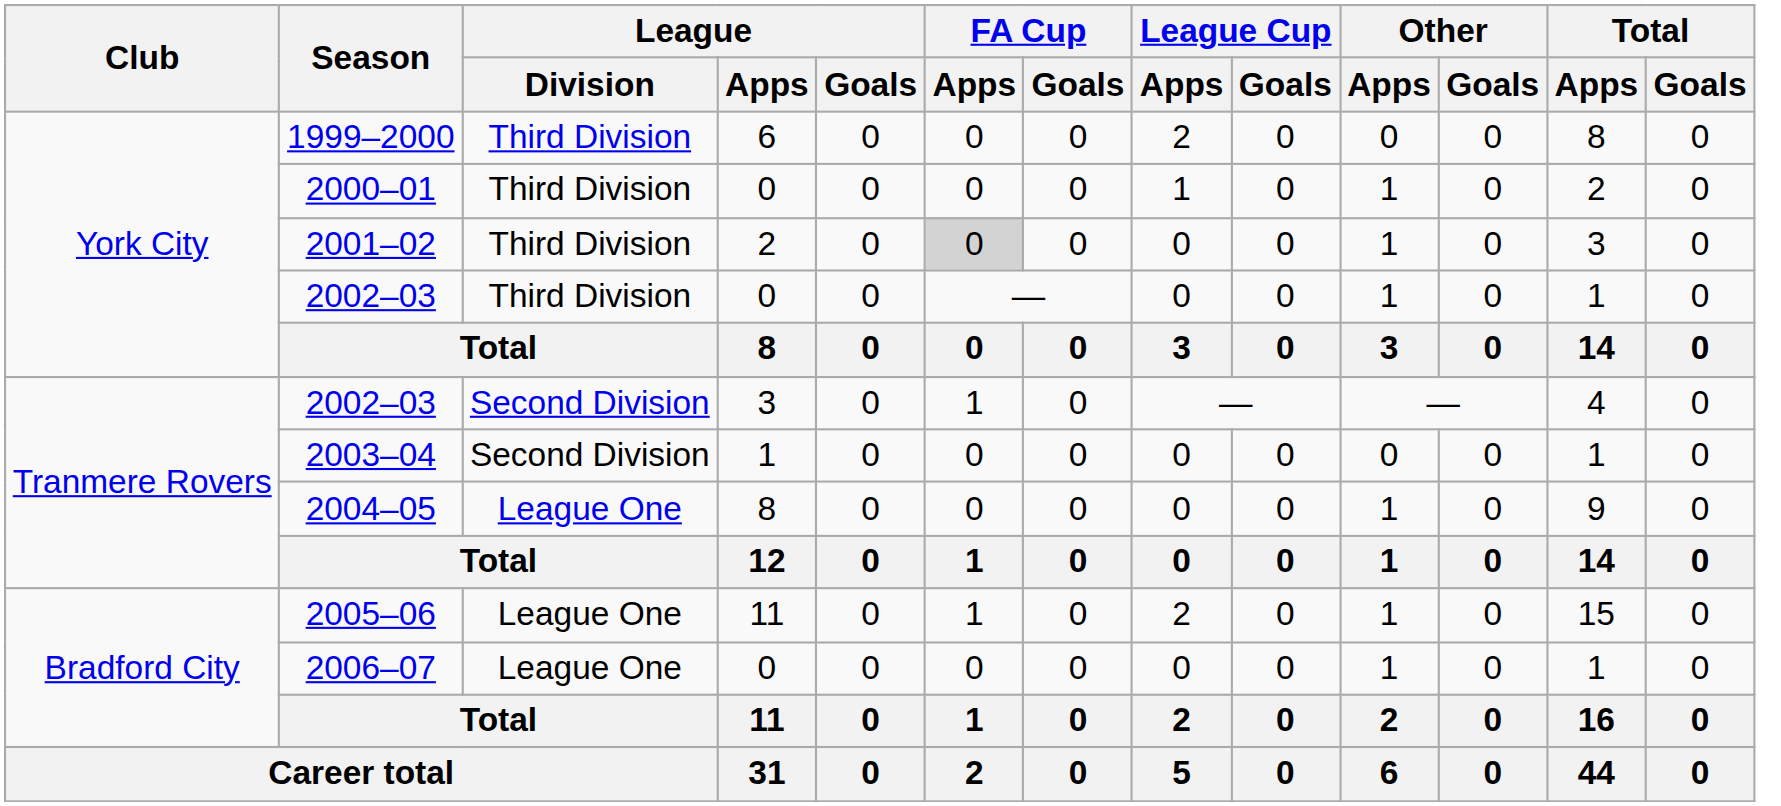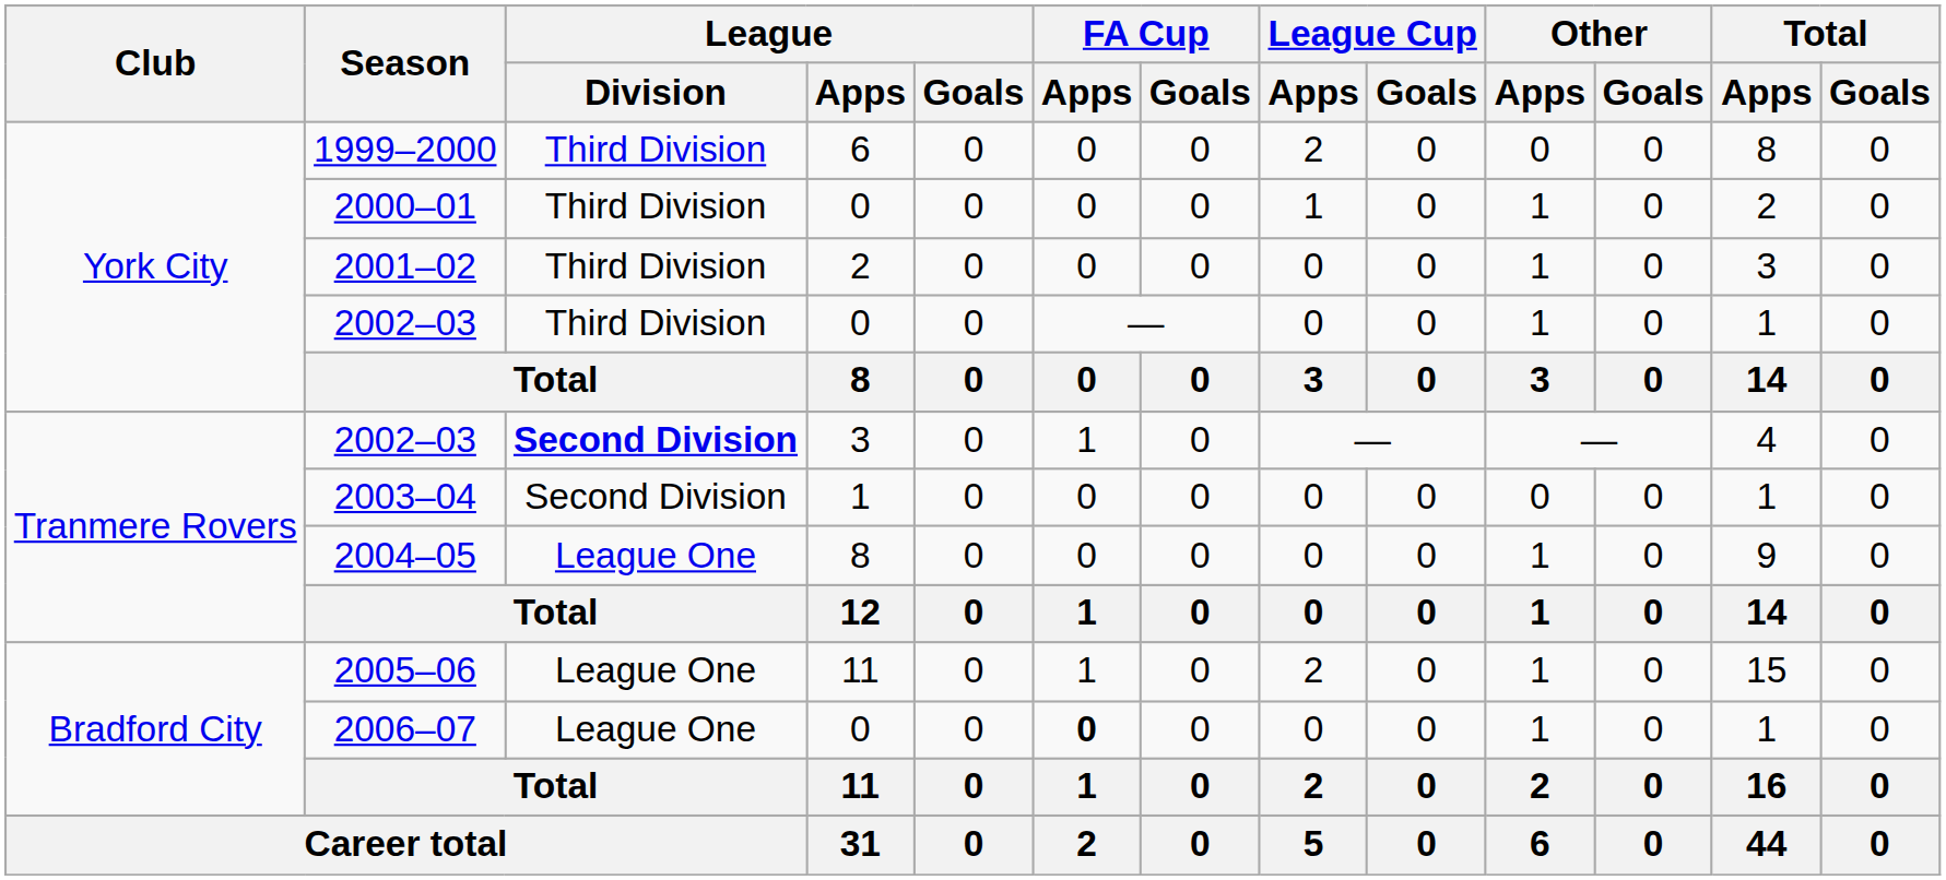2001–02 | FA Cup / Apps: lightgrey background -> no background
2002–03 / 3 | League / Division: normal -> bold
2006–07 | FA Cup / Apps: normal -> bold
